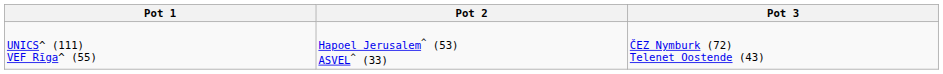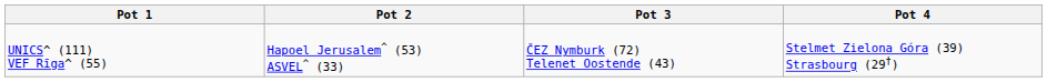+ column: Pot 4 | Stelmet Zielona Góra (39) Strasbourg (29†)
